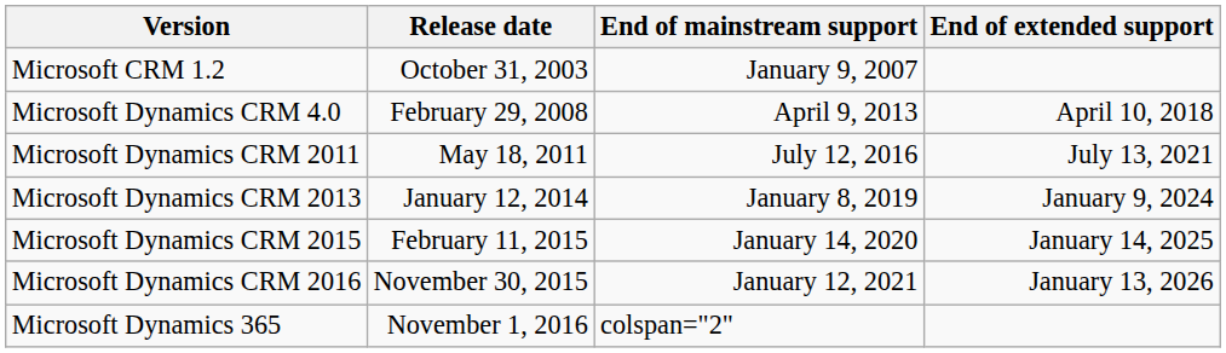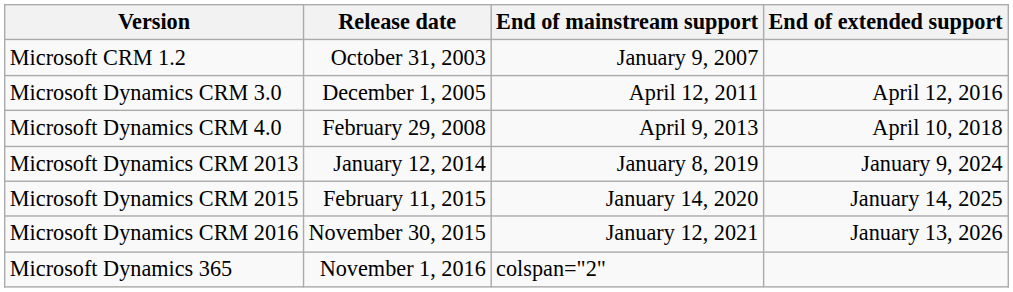+ row: Microsoft Dynamics CRM 3.0 | December 1, 2005 | April 12, 2011 | April 12, 2016
- row: Microsoft Dynamics CRM 2011 | May 18, 2011 | July 12, 2016 | July 13, 2021
